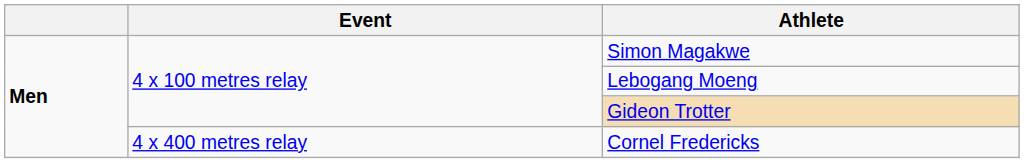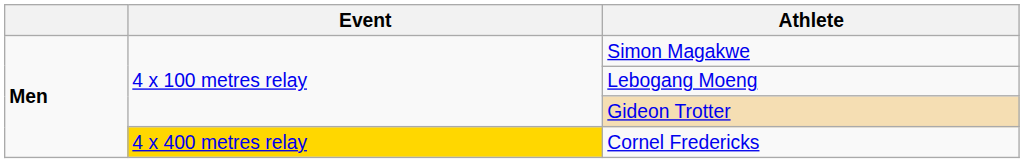Cornel Fredericks | Event: no background -> gold background
